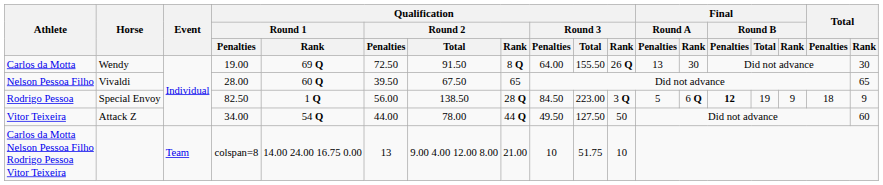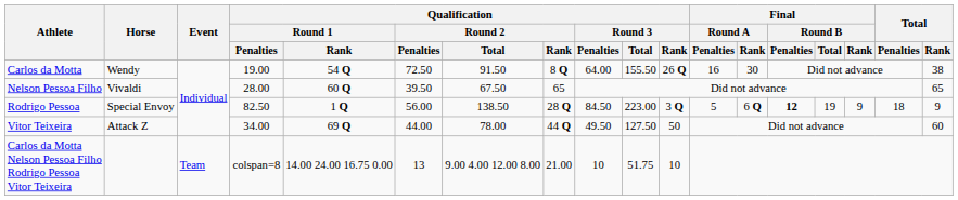Carlos da Motta | Qualification / Round 1 / Rank: 69 Q -> 54 Q
Carlos da Motta | Final / Round A / Penalties: 13 -> 16
Carlos da Motta | Total / Rank: 30 -> 38
Vitor Teixeira | Qualification / Round 1 / Rank: 54 Q -> 69 Q
